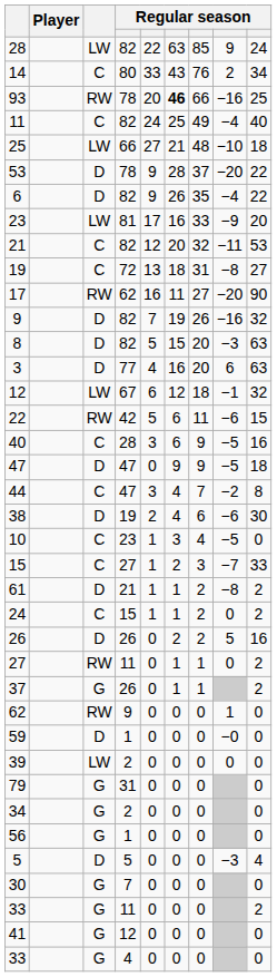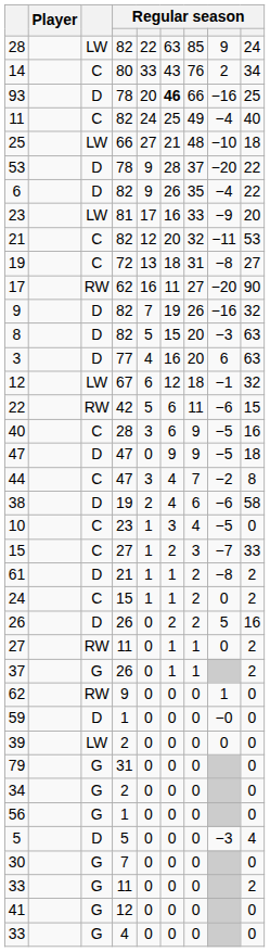93 | column 3: RW -> D
38 | column 9: 30 -> 58
